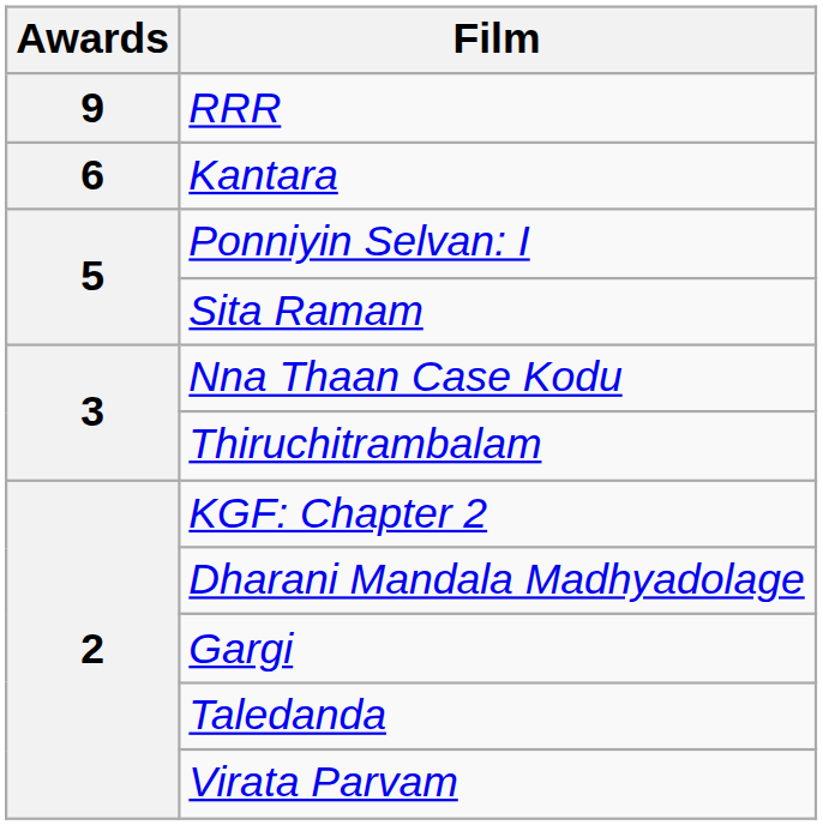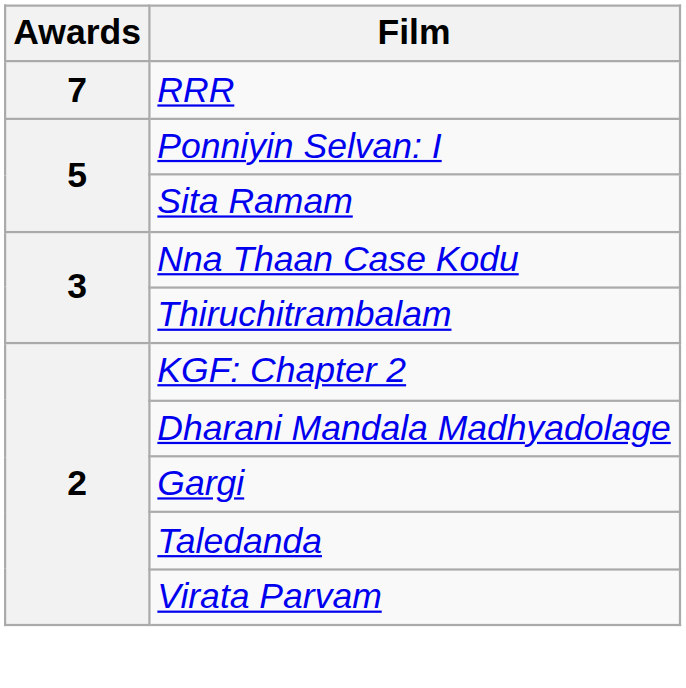RRR | Awards: 9 -> 7
- row: 6 | Kantara
